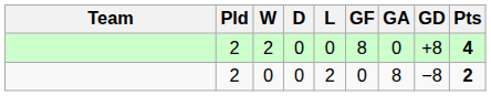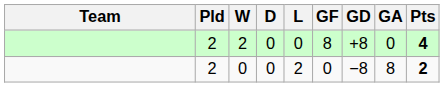columns swapped: GA <-> GD
